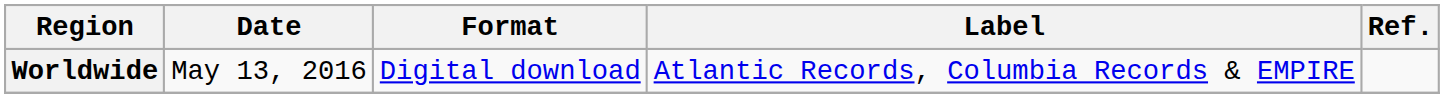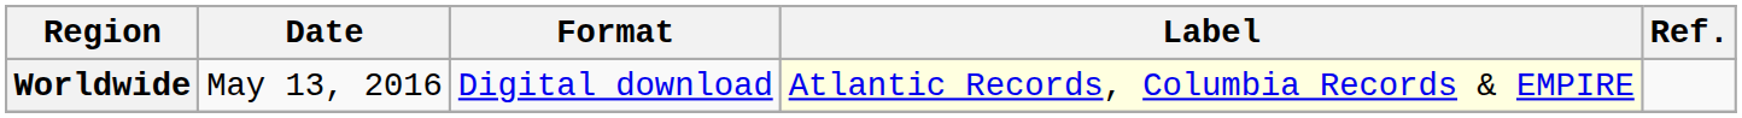Worldwide | Label: no background -> lightyellow background
